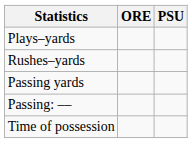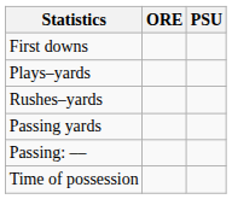+ row: First downs
